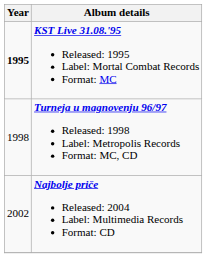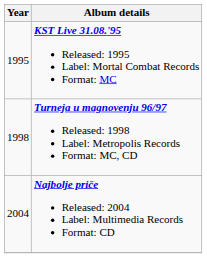row 2 | Year: bold -> normal
row 4 | Year: 2002 -> 2004
